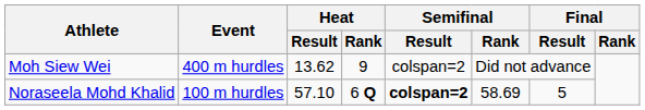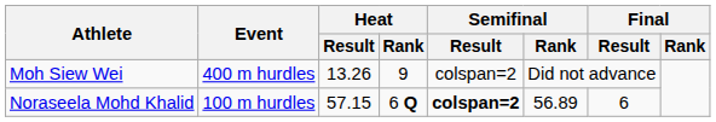Moh Siew Wei | Heat / Result: 13.62 -> 13.26
Noraseela Mohd Khalid | Heat / Result: 57.10 -> 57.15
Noraseela Mohd Khalid | Semifinal / Rank: 58.69 -> 56.89
Noraseela Mohd Khalid | Final / Result: 5 -> 6
